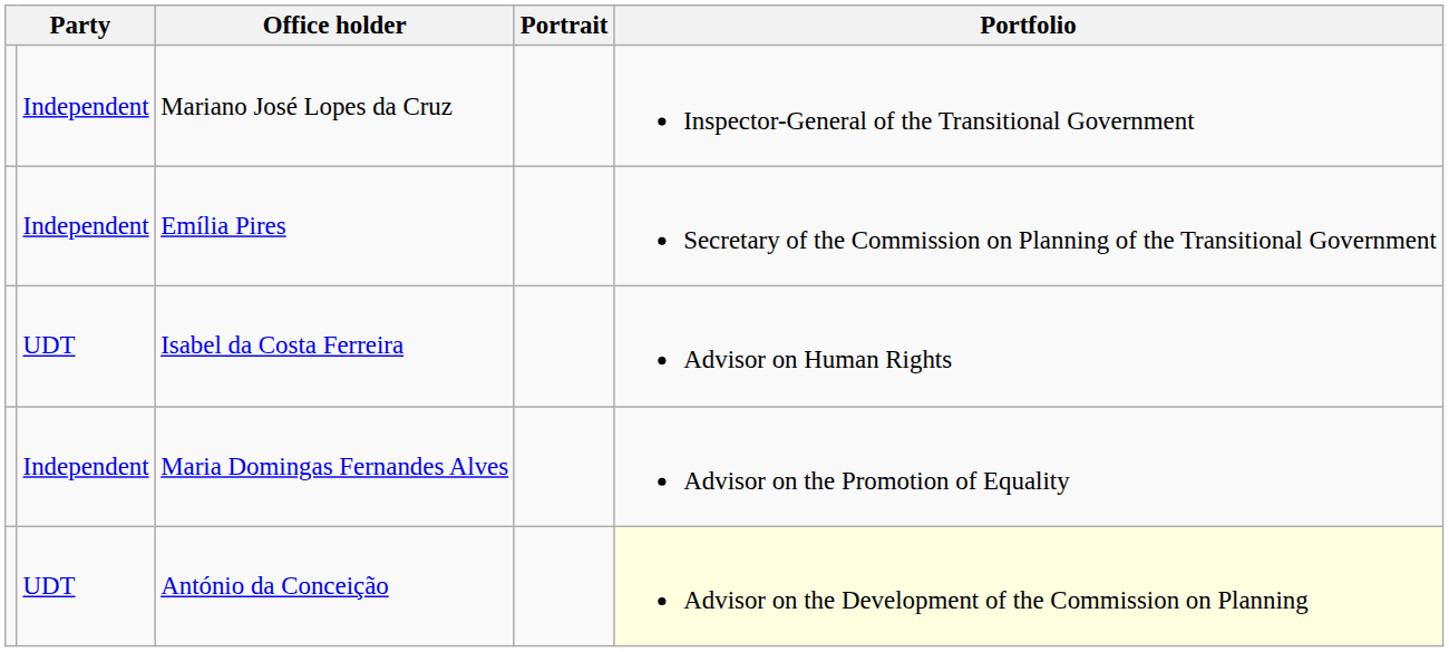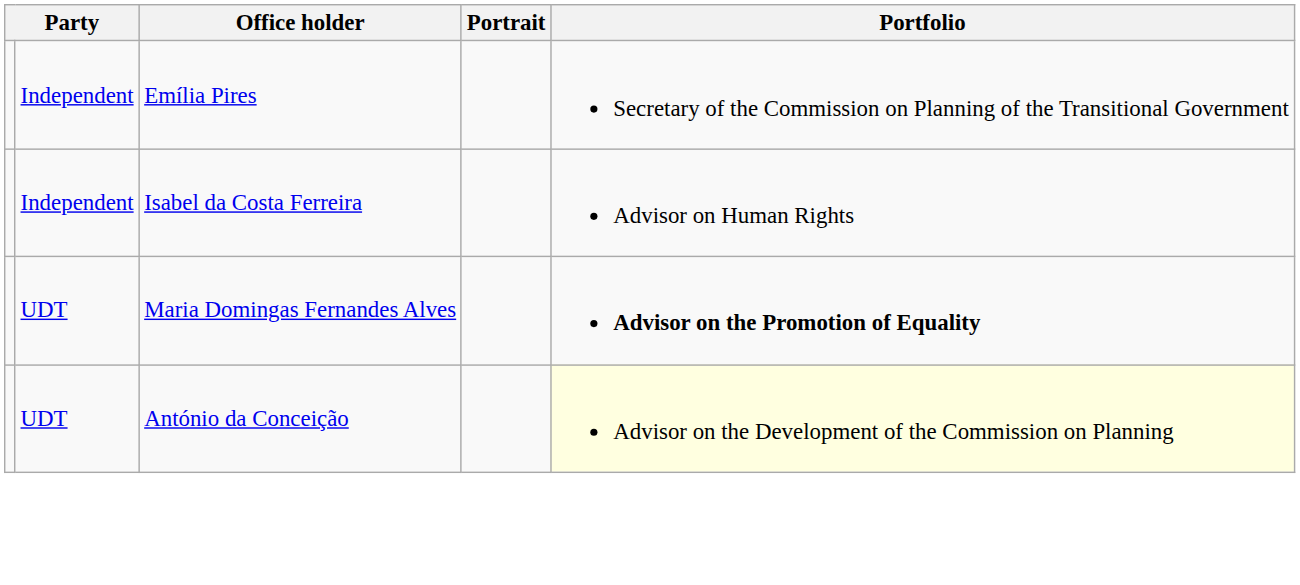- row: Independent | Mariano José Lopes da Cruz | Inspector-General of the Transitional Government
Isabel da Costa Ferreira | column 2: UDT -> Independent
Maria Domingas Fernandes Alves | column 2: Independent -> UDT
Maria Domingas Fernandes Alves | Portfolio: normal -> bold
